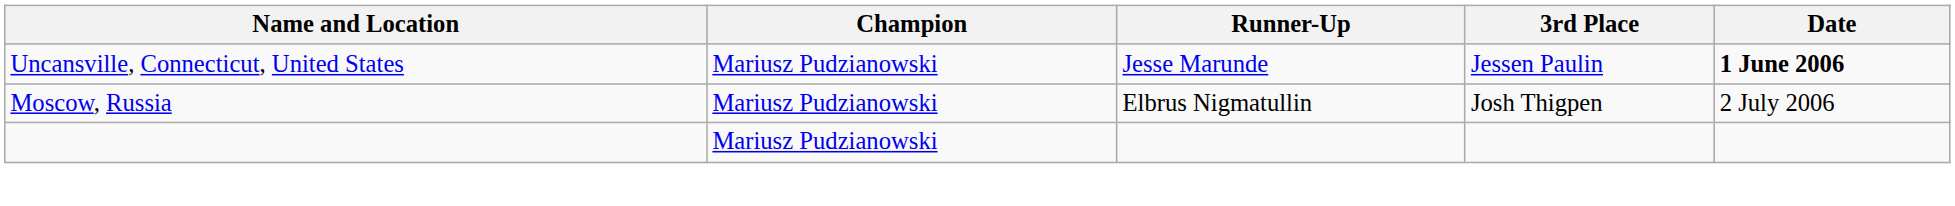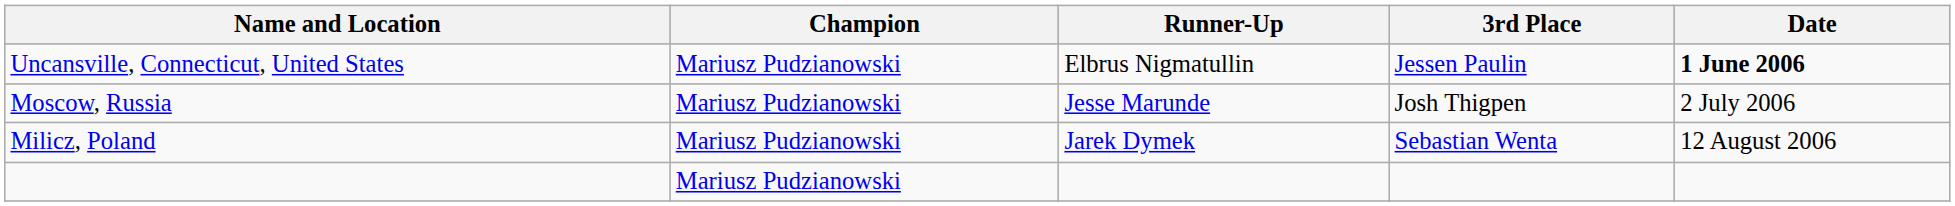Uncansville, Connecticut, United States | Runner-Up: Jesse Marunde -> Elbrus Nigmatullin
Moscow, Russia | Runner-Up: Elbrus Nigmatullin -> Jesse Marunde
+ row: Milicz, Poland | Mariusz Pudzianowski | Jarek Dymek | Sebastian Wenta | 12 August 2006
